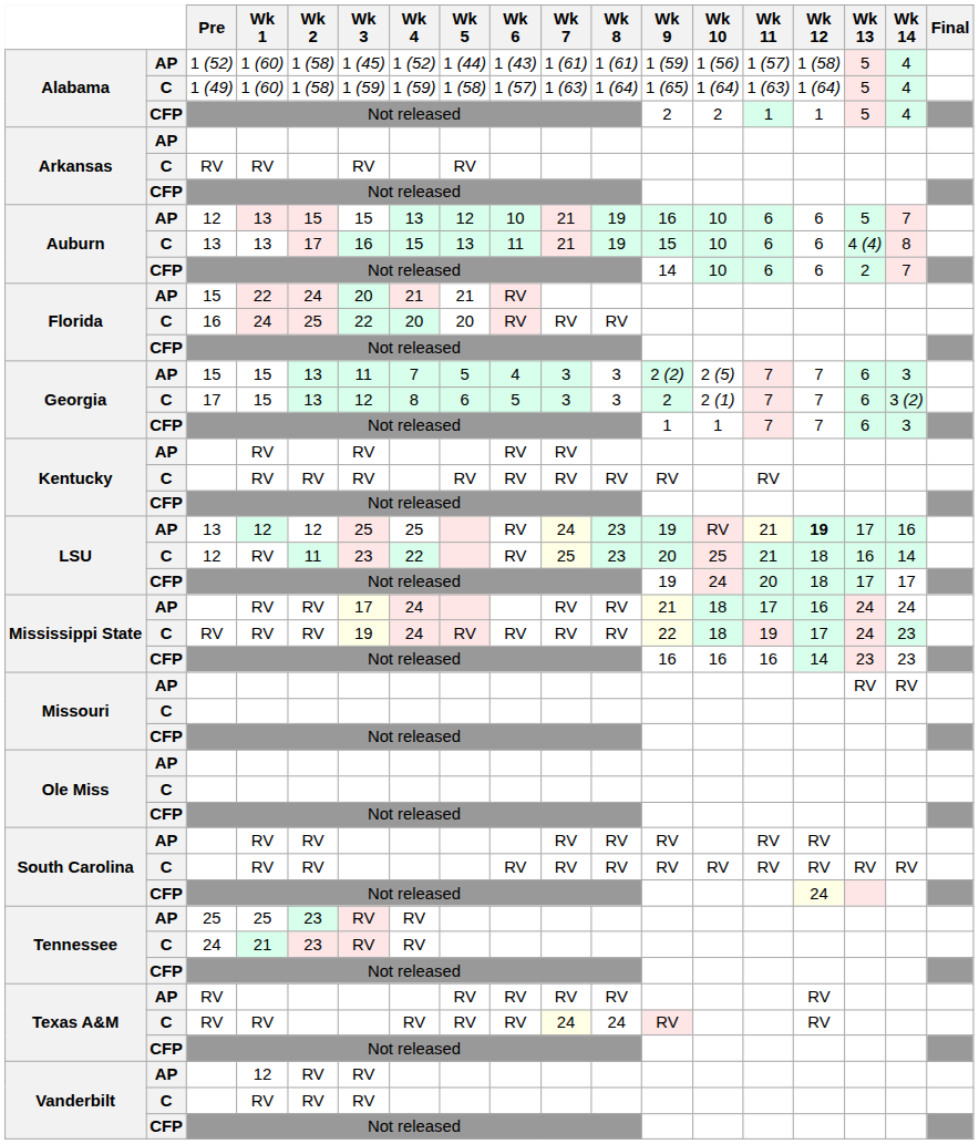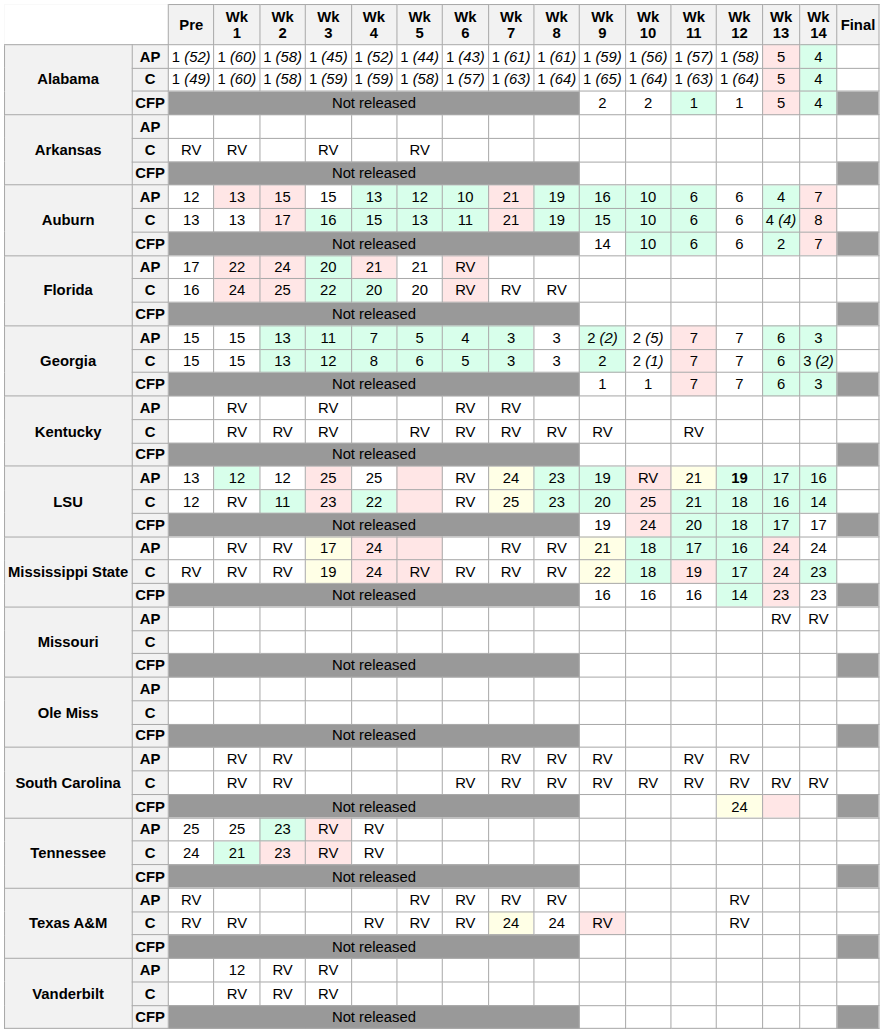Auburn / AP | Wk 13: 5 -> 4
Florida / AP | Pre: 15 -> 17
Georgia / C | Pre: 17 -> 15
